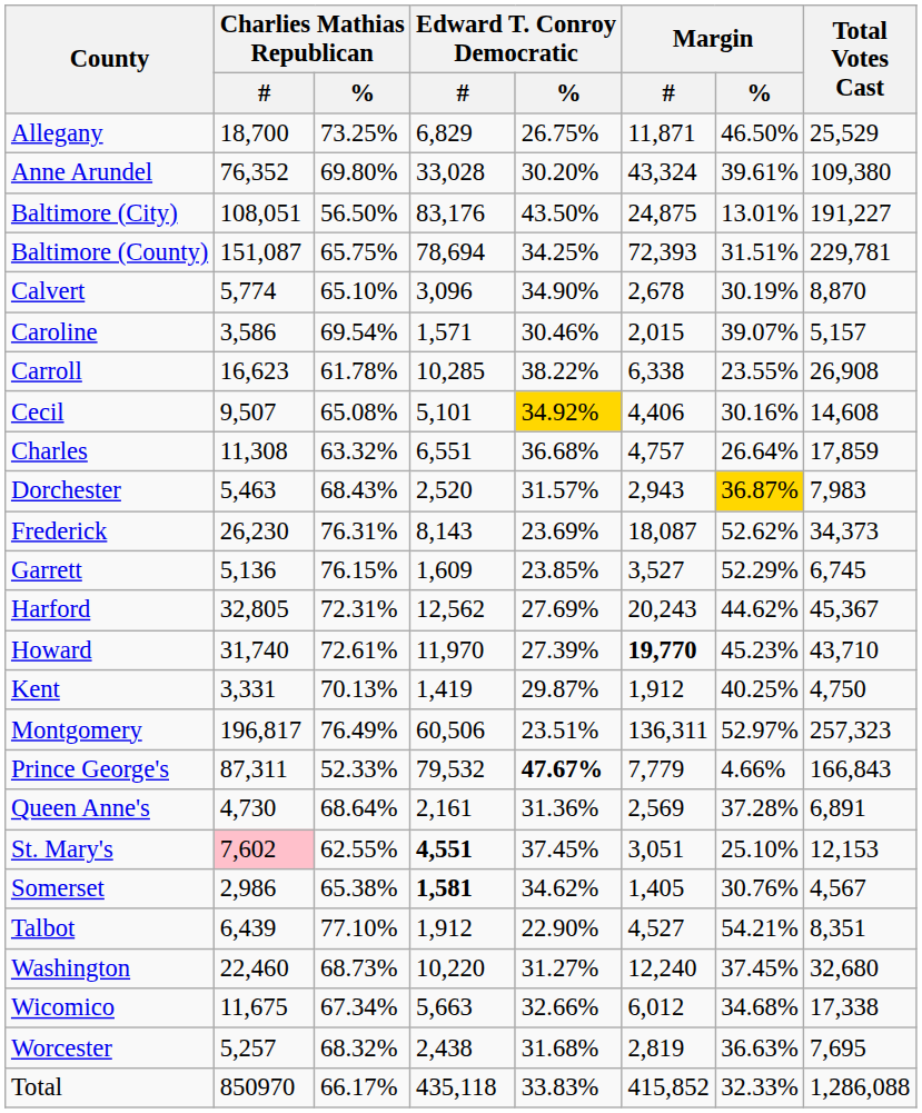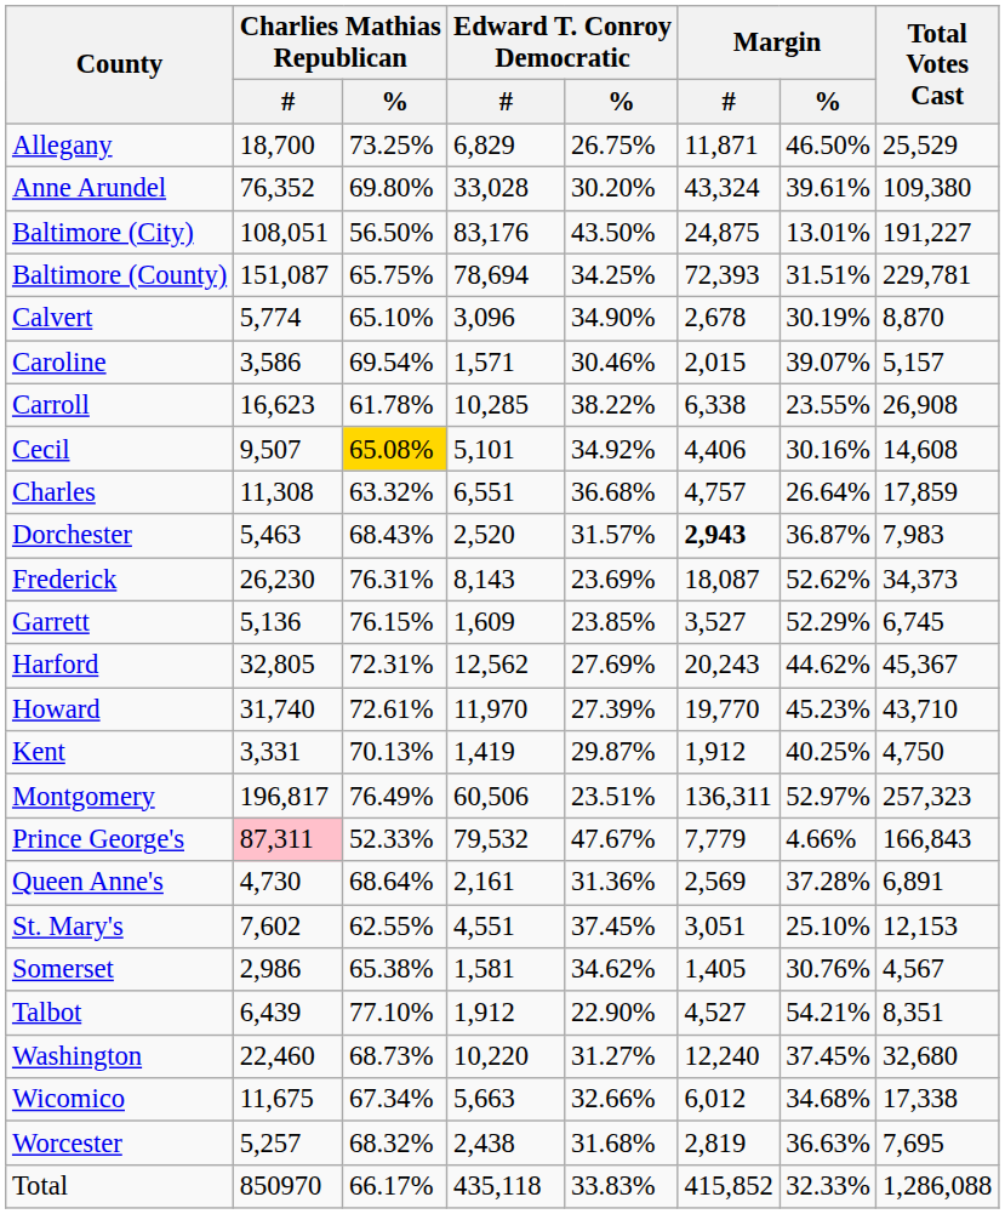Cecil | Charlies Mathias Republican / %: no background -> gold background
Cecil | Edward T. Conroy Democratic / %: gold background -> no background
Dorchester | Margin / #: normal -> bold
Dorchester | Margin / %: gold background -> no background
Howard | Margin / #: bold -> normal
Prince George's | Charlies Mathias Republican / #: no background -> pink background
Prince George's | Edward T. Conroy Democratic / %: bold -> normal
St. Mary's | Charlies Mathias Republican / #: pink background -> no background
St. Mary's | Edward T. Conroy Democratic / #: bold -> normal
Somerset | Edward T. Conroy Democratic / #: bold -> normal
